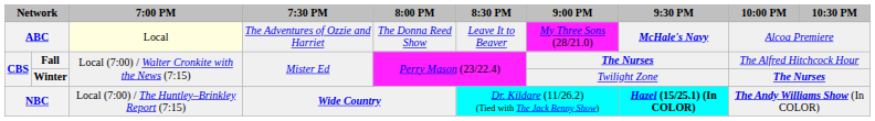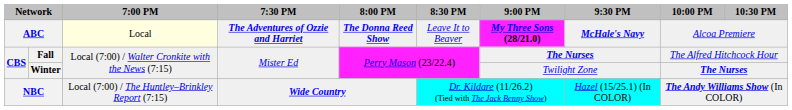ABC | 7:30 PM: normal -> bold
ABC | 8:00 PM: normal -> bold
ABC | 9:00 PM: normal -> bold
NBC | 9:30 PM: bold -> normal
